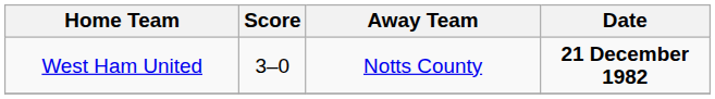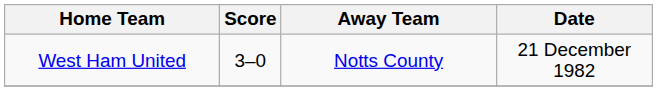West Ham United | Date: bold -> normal
